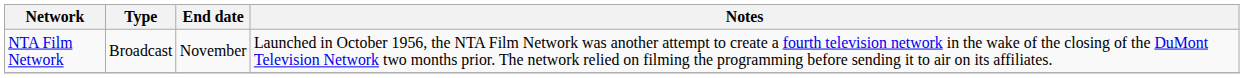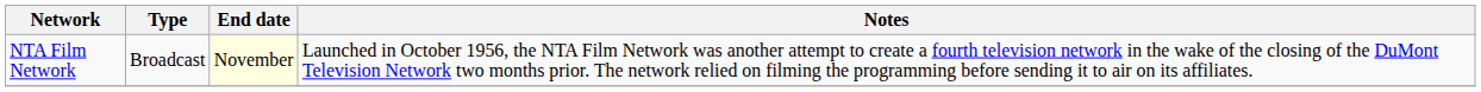NTA Film Network | End date: no background -> lightyellow background
